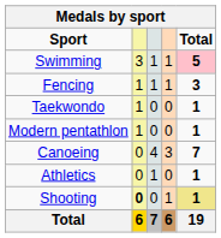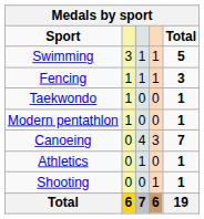Swimming | Total: pink background -> no background
Shooting | column 2: bold -> normal
Shooting | Total: khaki background -> no background
